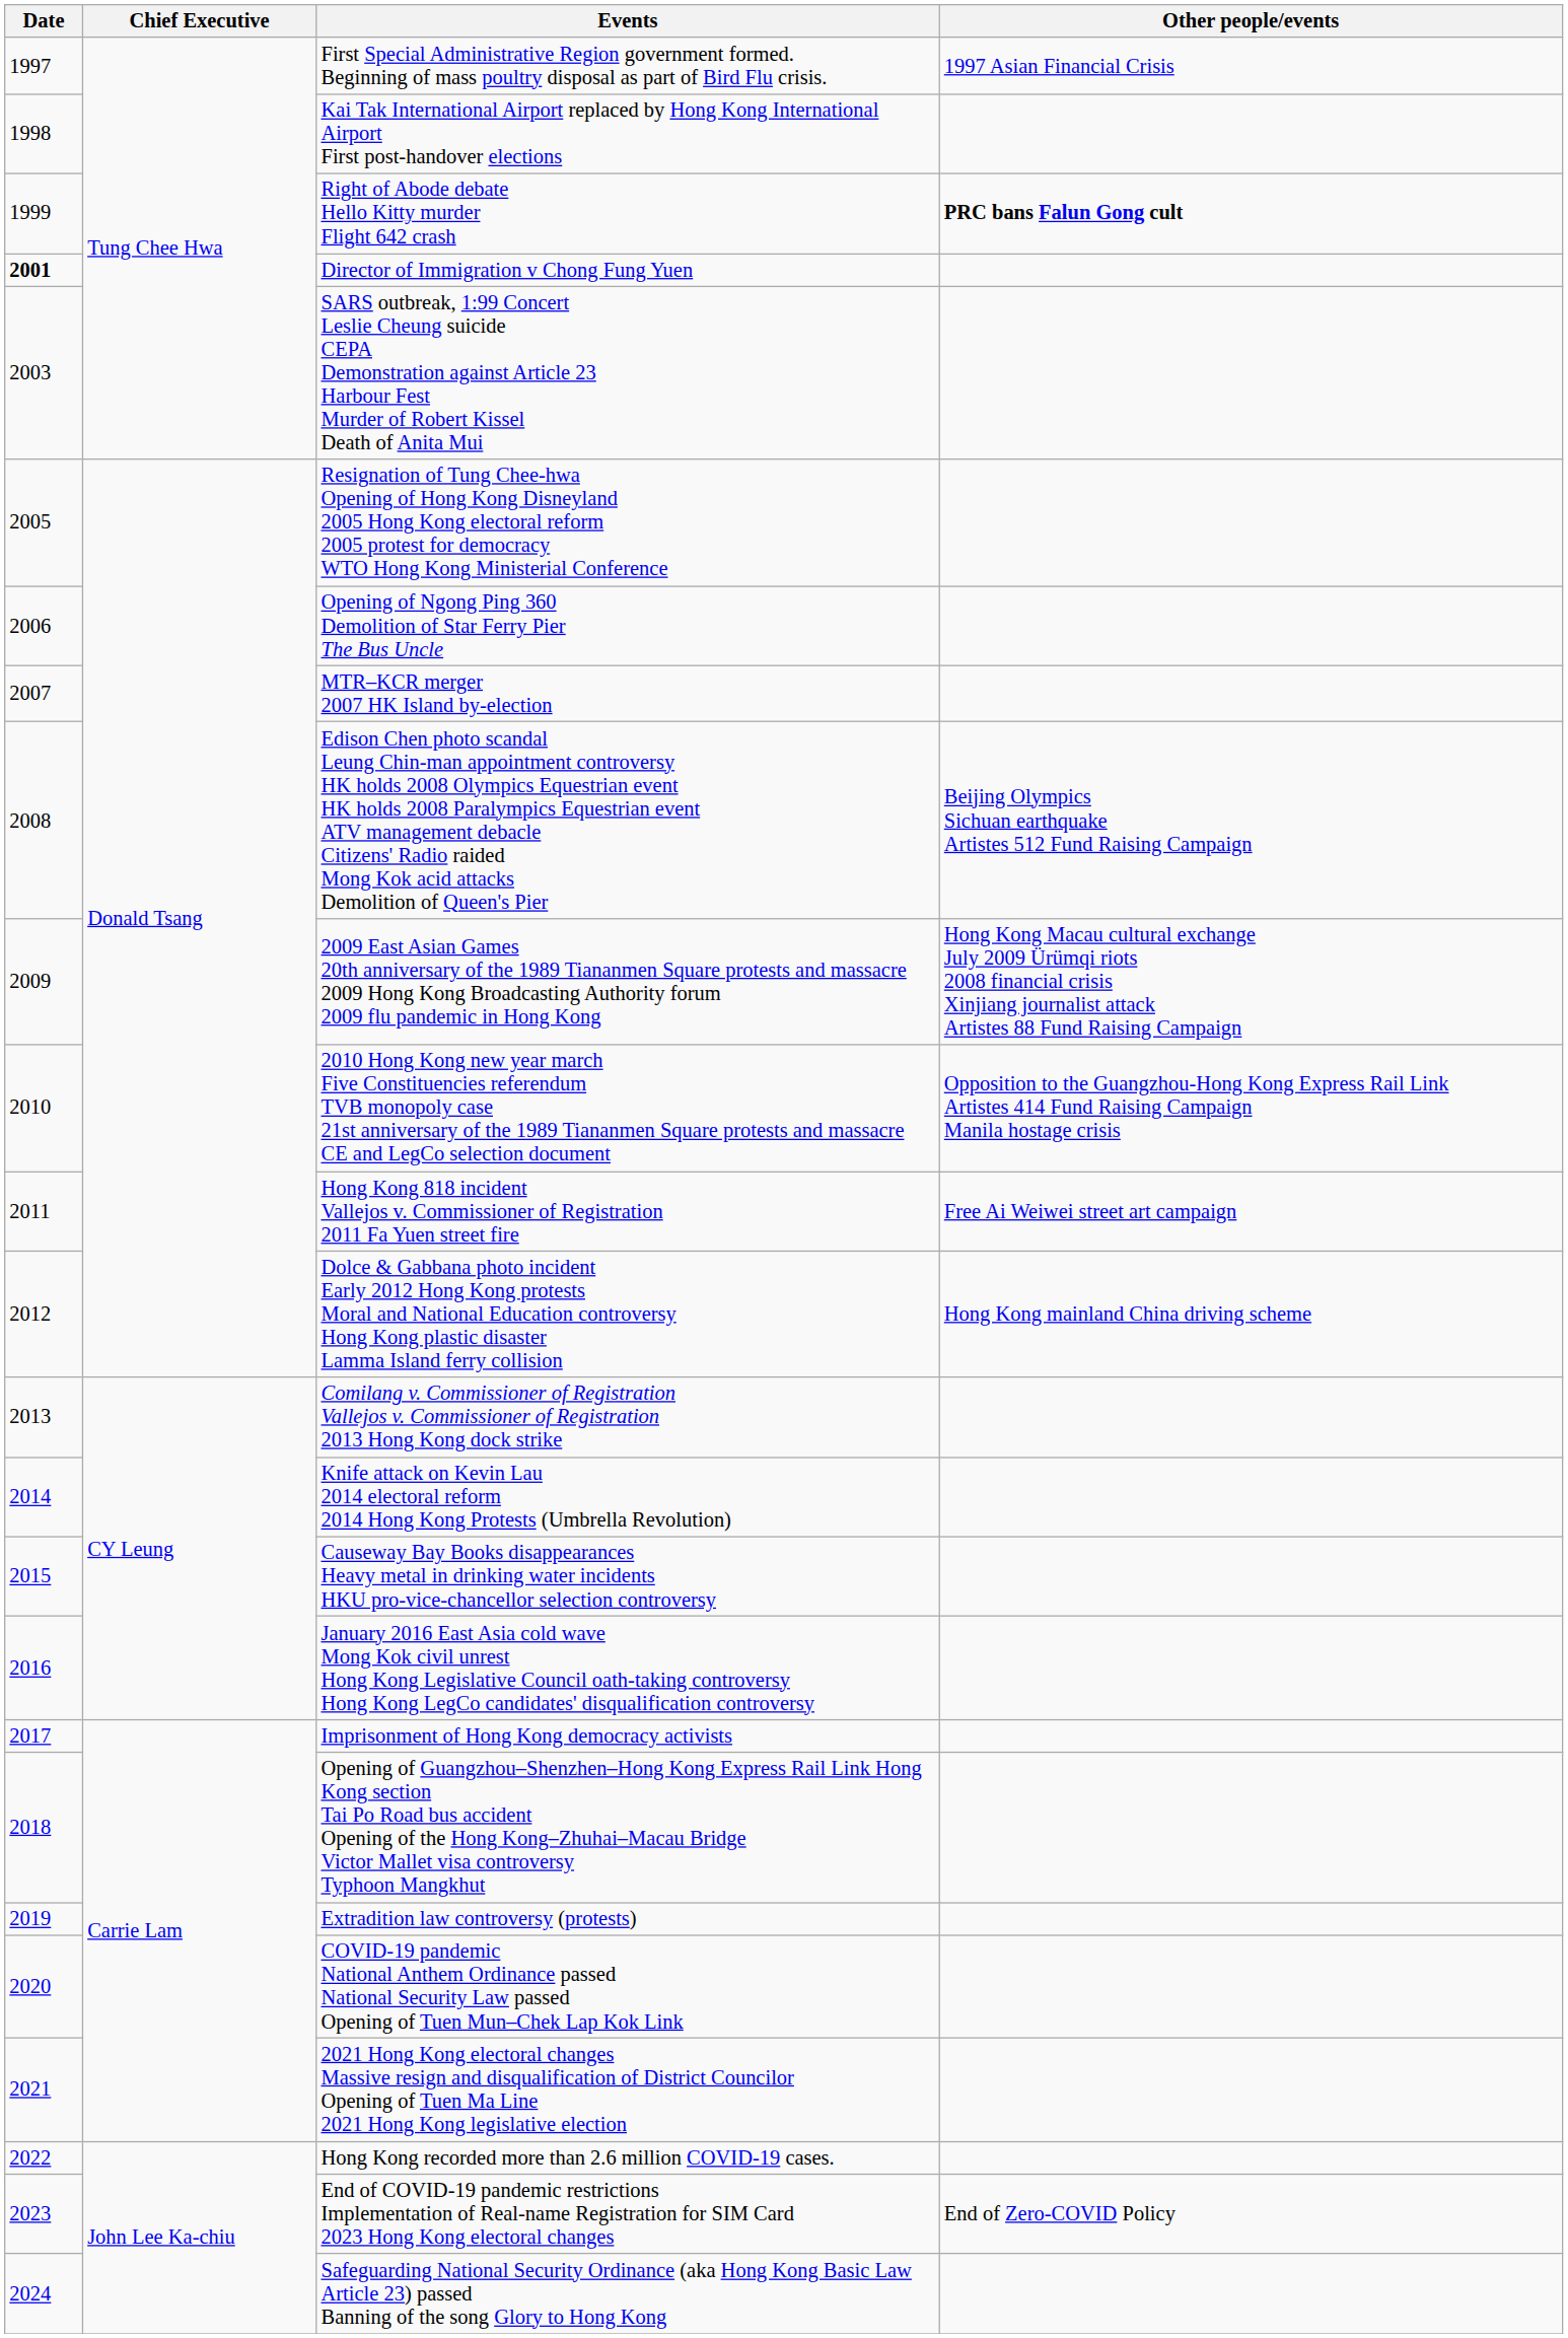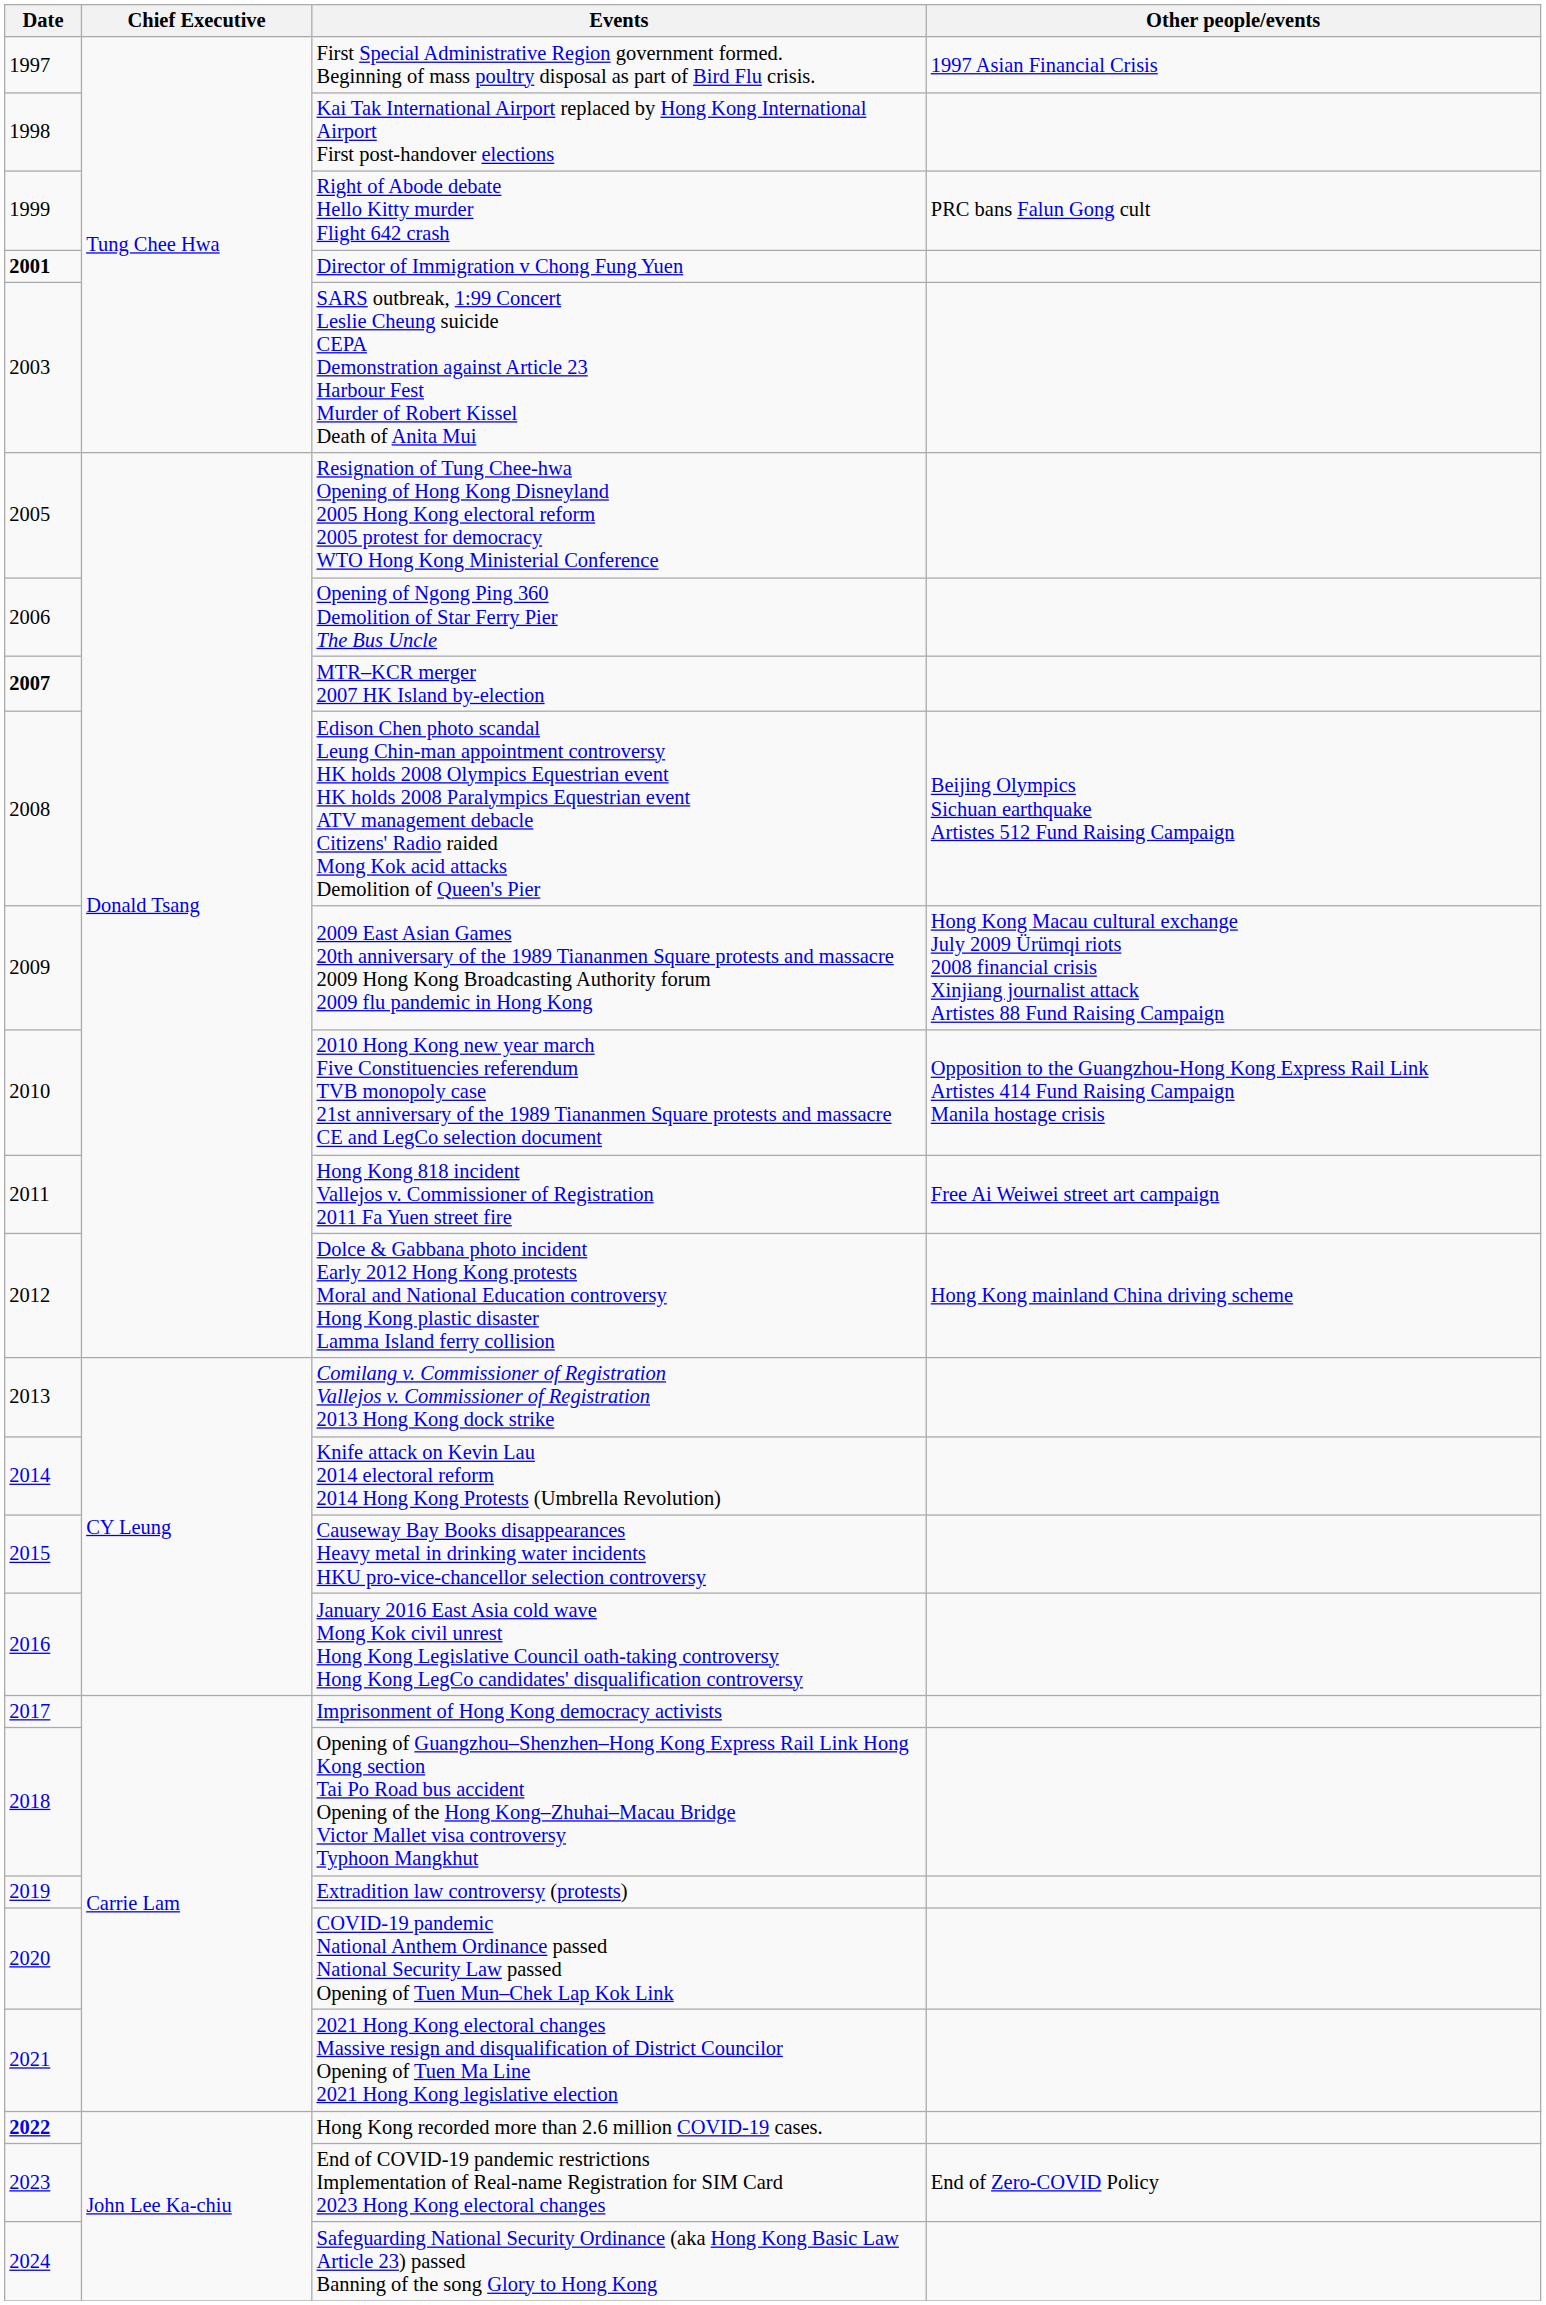Right of Abode debate Hello Kitty murder Flight 642 crash | Other people/events: bold -> normal
MTR–KCR merger 2007 HK Island by-election | Date: normal -> bold
Hong Kong recorded more than 2.6 million COVID-19 cases. | Date: normal -> bold
